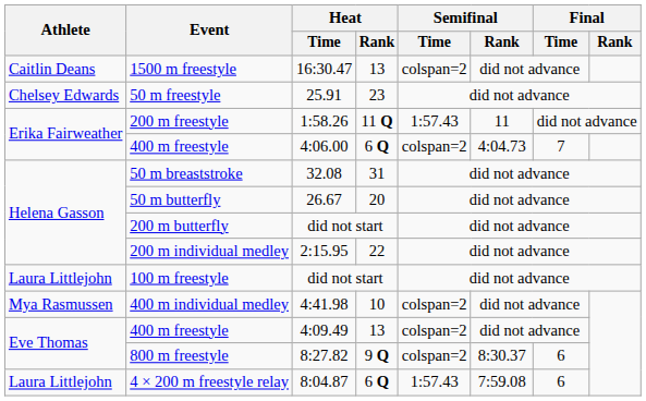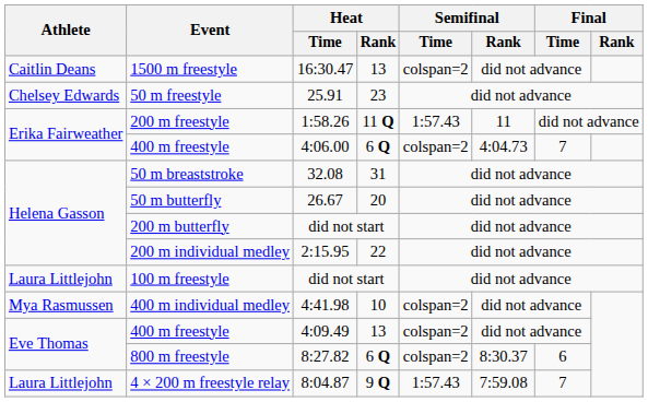800 m freestyle | Heat / Rank: 9 Q -> 6 Q
4 × 200 m freestyle relay | Heat / Rank: 6 Q -> 9 Q
4 × 200 m freestyle relay | Final / Time: 6 -> 7
